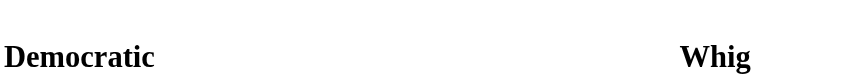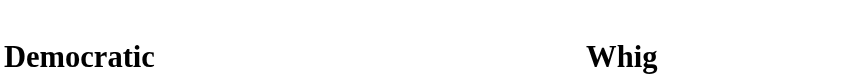columns swapped: 2 <-> 116
